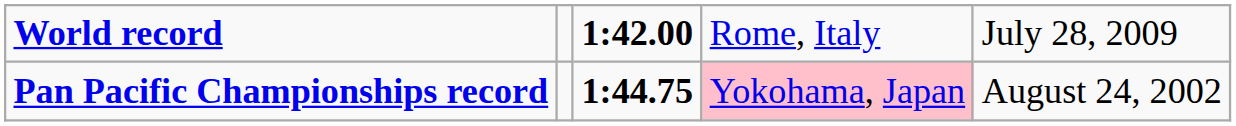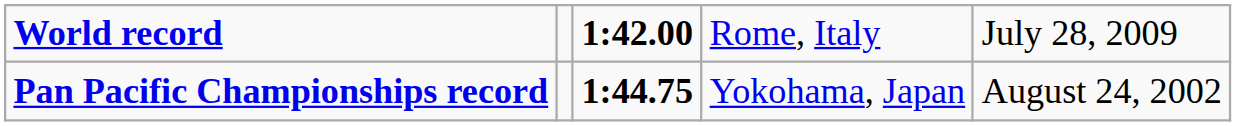Pan Pacific Championships record | column 4: pink background -> no background
